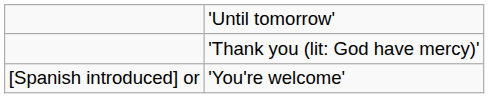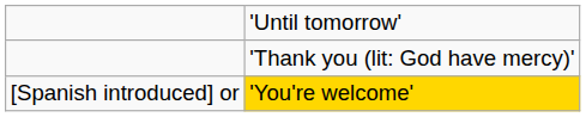row 3 | column 2: no background -> gold background
